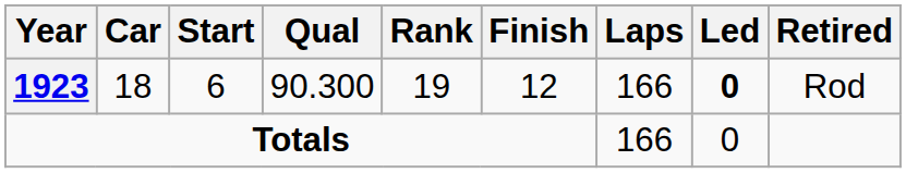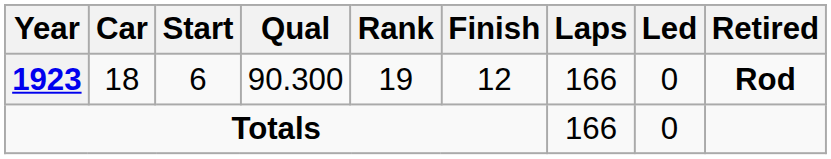1923 | Led: bold -> normal
1923 | Retired: normal -> bold
